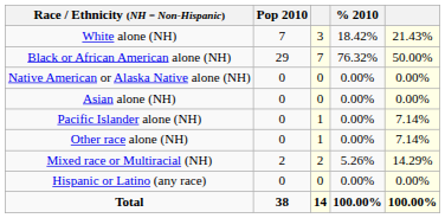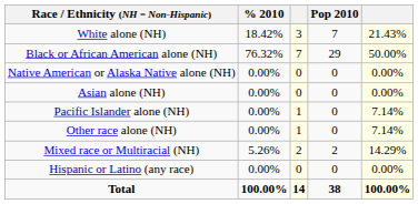columns swapped: Pop 2010 <-> % 2010
